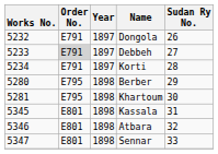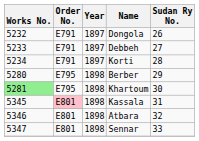Debbeh | Order No.: lightgrey background -> no background
Khartoum | Works No.: no background -> lightgreen background
Kassala | Order No.: no background -> pink background
